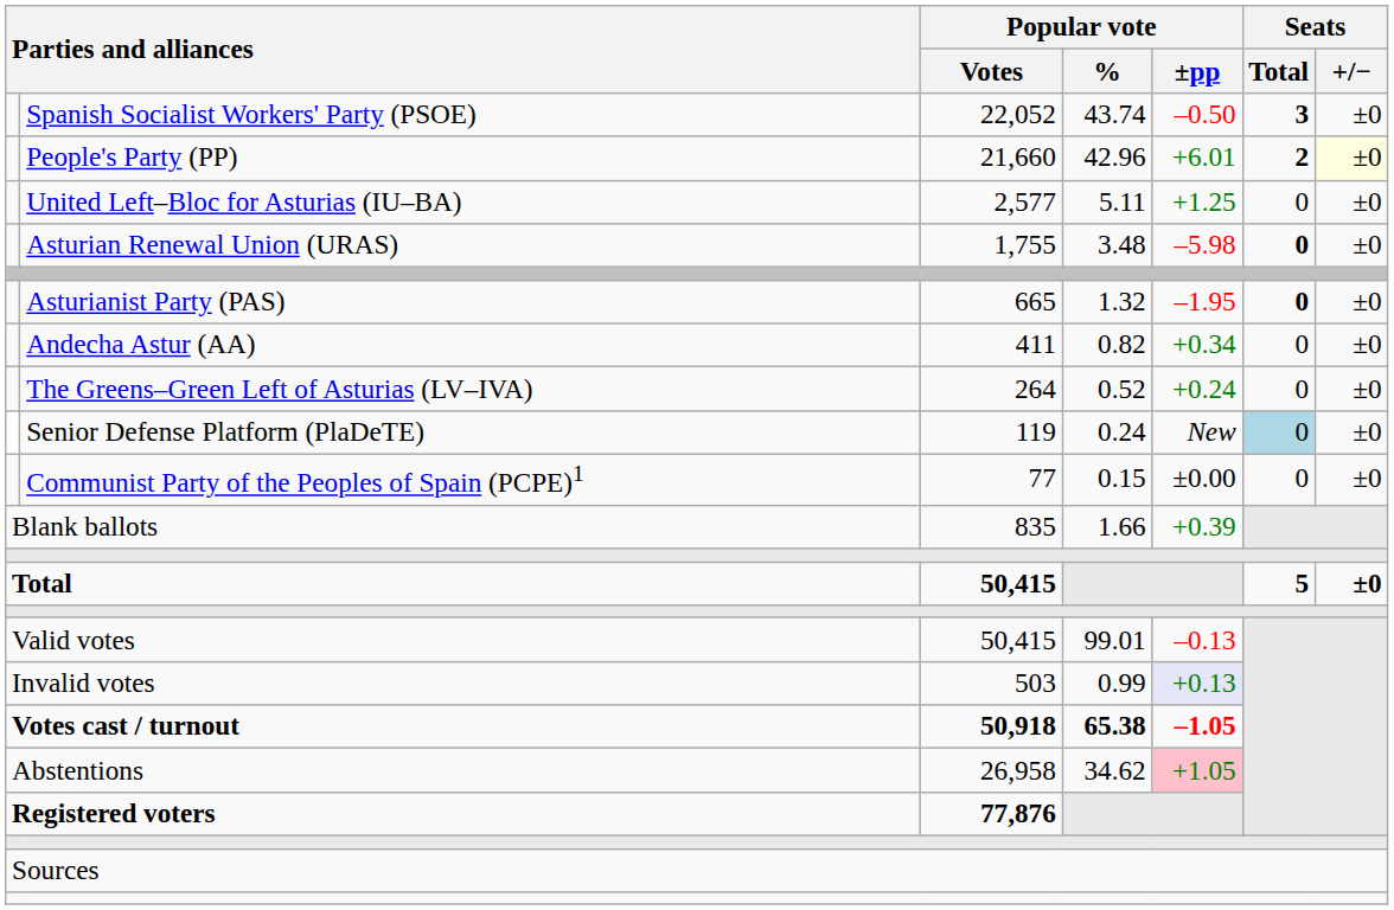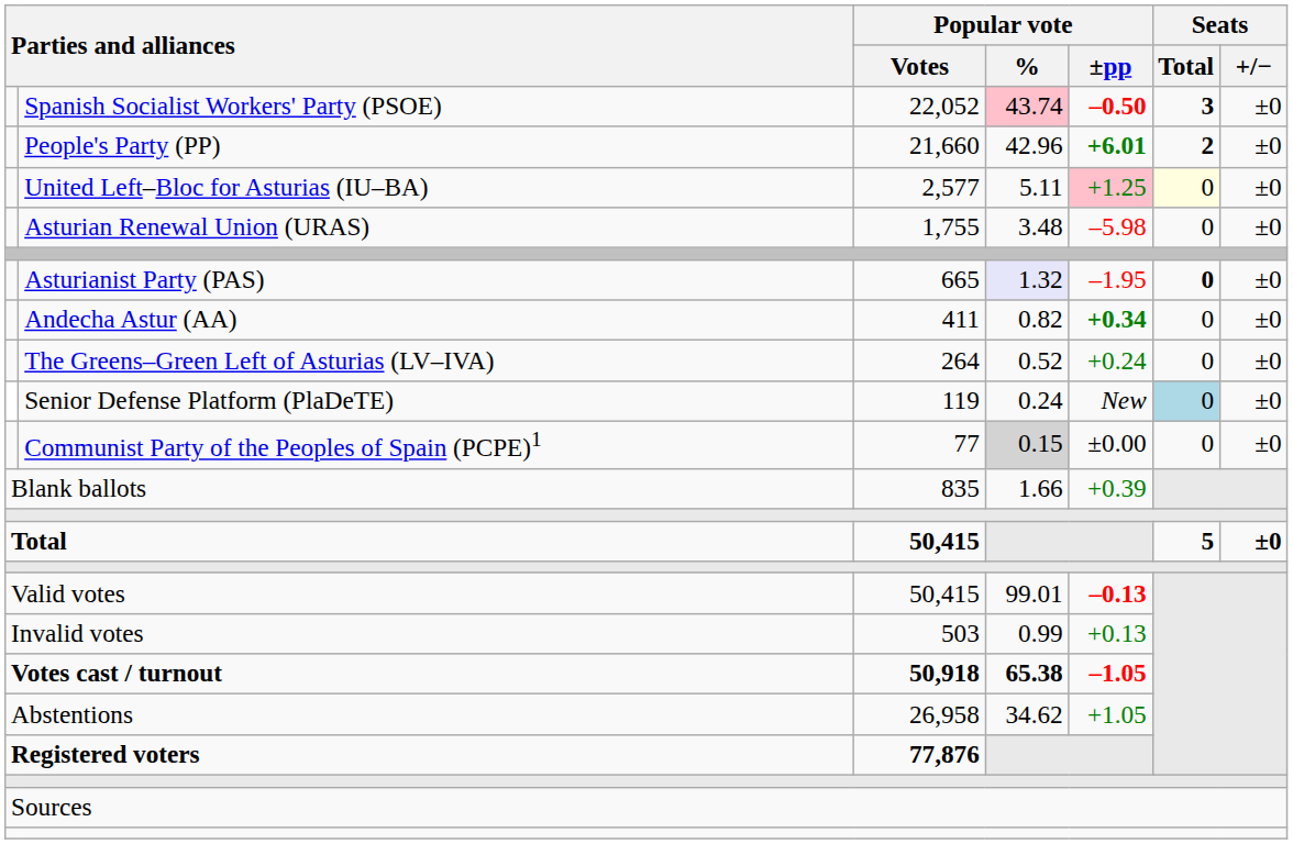Spanish Socialist Workers' Party (PSOE) | Popular vote / %: no background -> pink background
Spanish Socialist Workers' Party (PSOE) | Popular vote / ±pp: normal -> bold
People's Party (PP) | Popular vote / ±pp: normal -> bold
People's Party (PP) | Seats / +/−: lightyellow background -> no background
United Left–Bloc for Asturias (IU–BA) | Popular vote / ±pp: no background -> pink background
United Left–Bloc for Asturias (IU–BA) | Seats / Total: no background -> lightyellow background
Asturian Renewal Union (URAS) | Seats / Total: bold -> normal
Asturianist Party (PAS) | Popular vote / %: no background -> lavender background
Andecha Astur (AA) | Popular vote / ±pp: normal -> bold
Communist Party of the Peoples of Spain (PCPE)1 | Popular vote / %: no background -> lightgrey background
Valid votes | Popular vote / ±pp: normal -> bold
Invalid votes | Popular vote / ±pp: lavender background -> no background
Abstentions | Popular vote / ±pp: pink background -> no background
